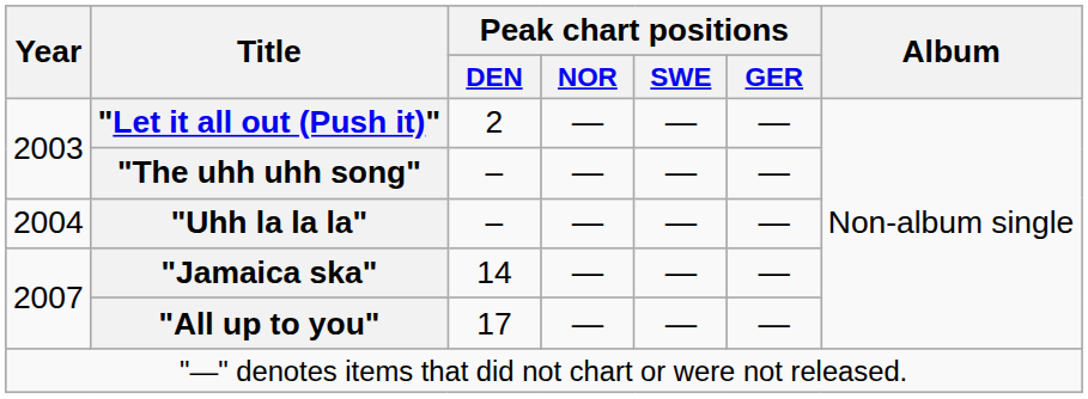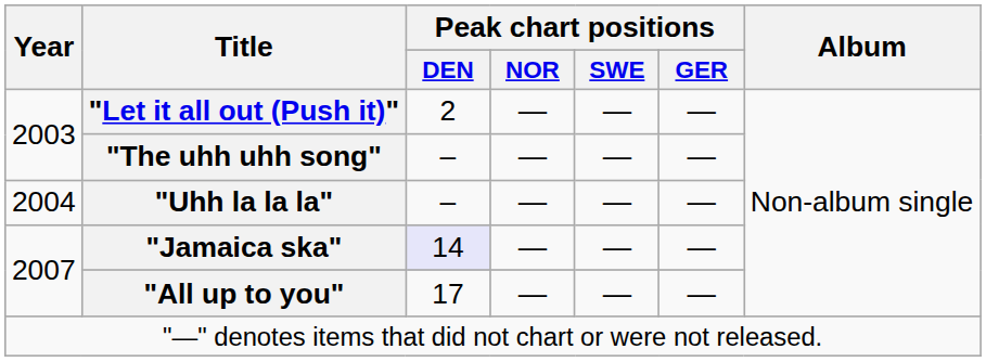"Jamaica ska" | Peak chart positions / DEN: no background -> lavender background
